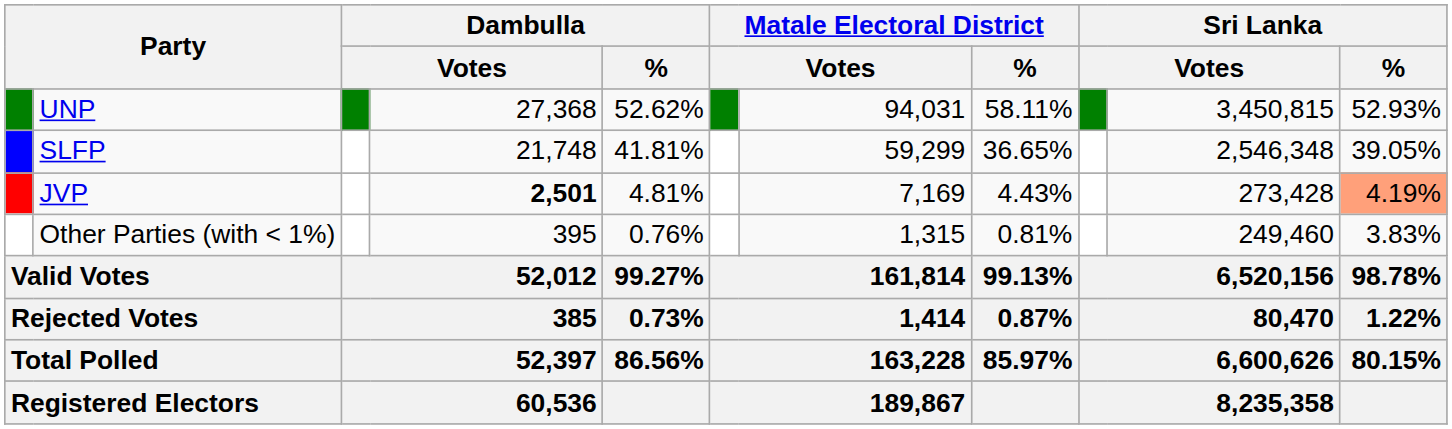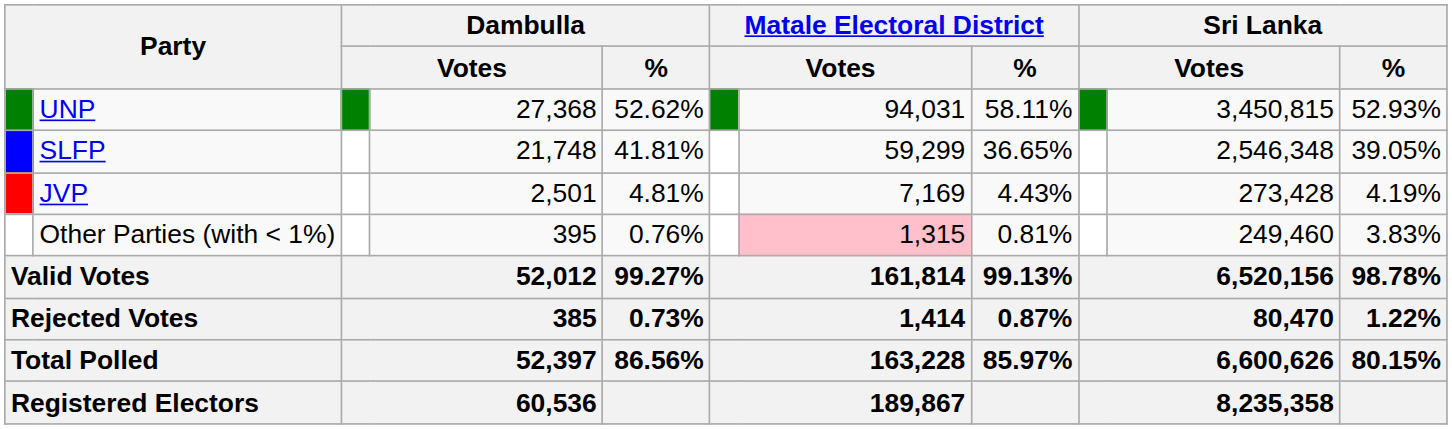JVP | column 4: bold -> normal
JVP | Sri Lanka / %: lightsalmon background -> no background
Other Parties (with < 1%) | column 7: no background -> pink background
